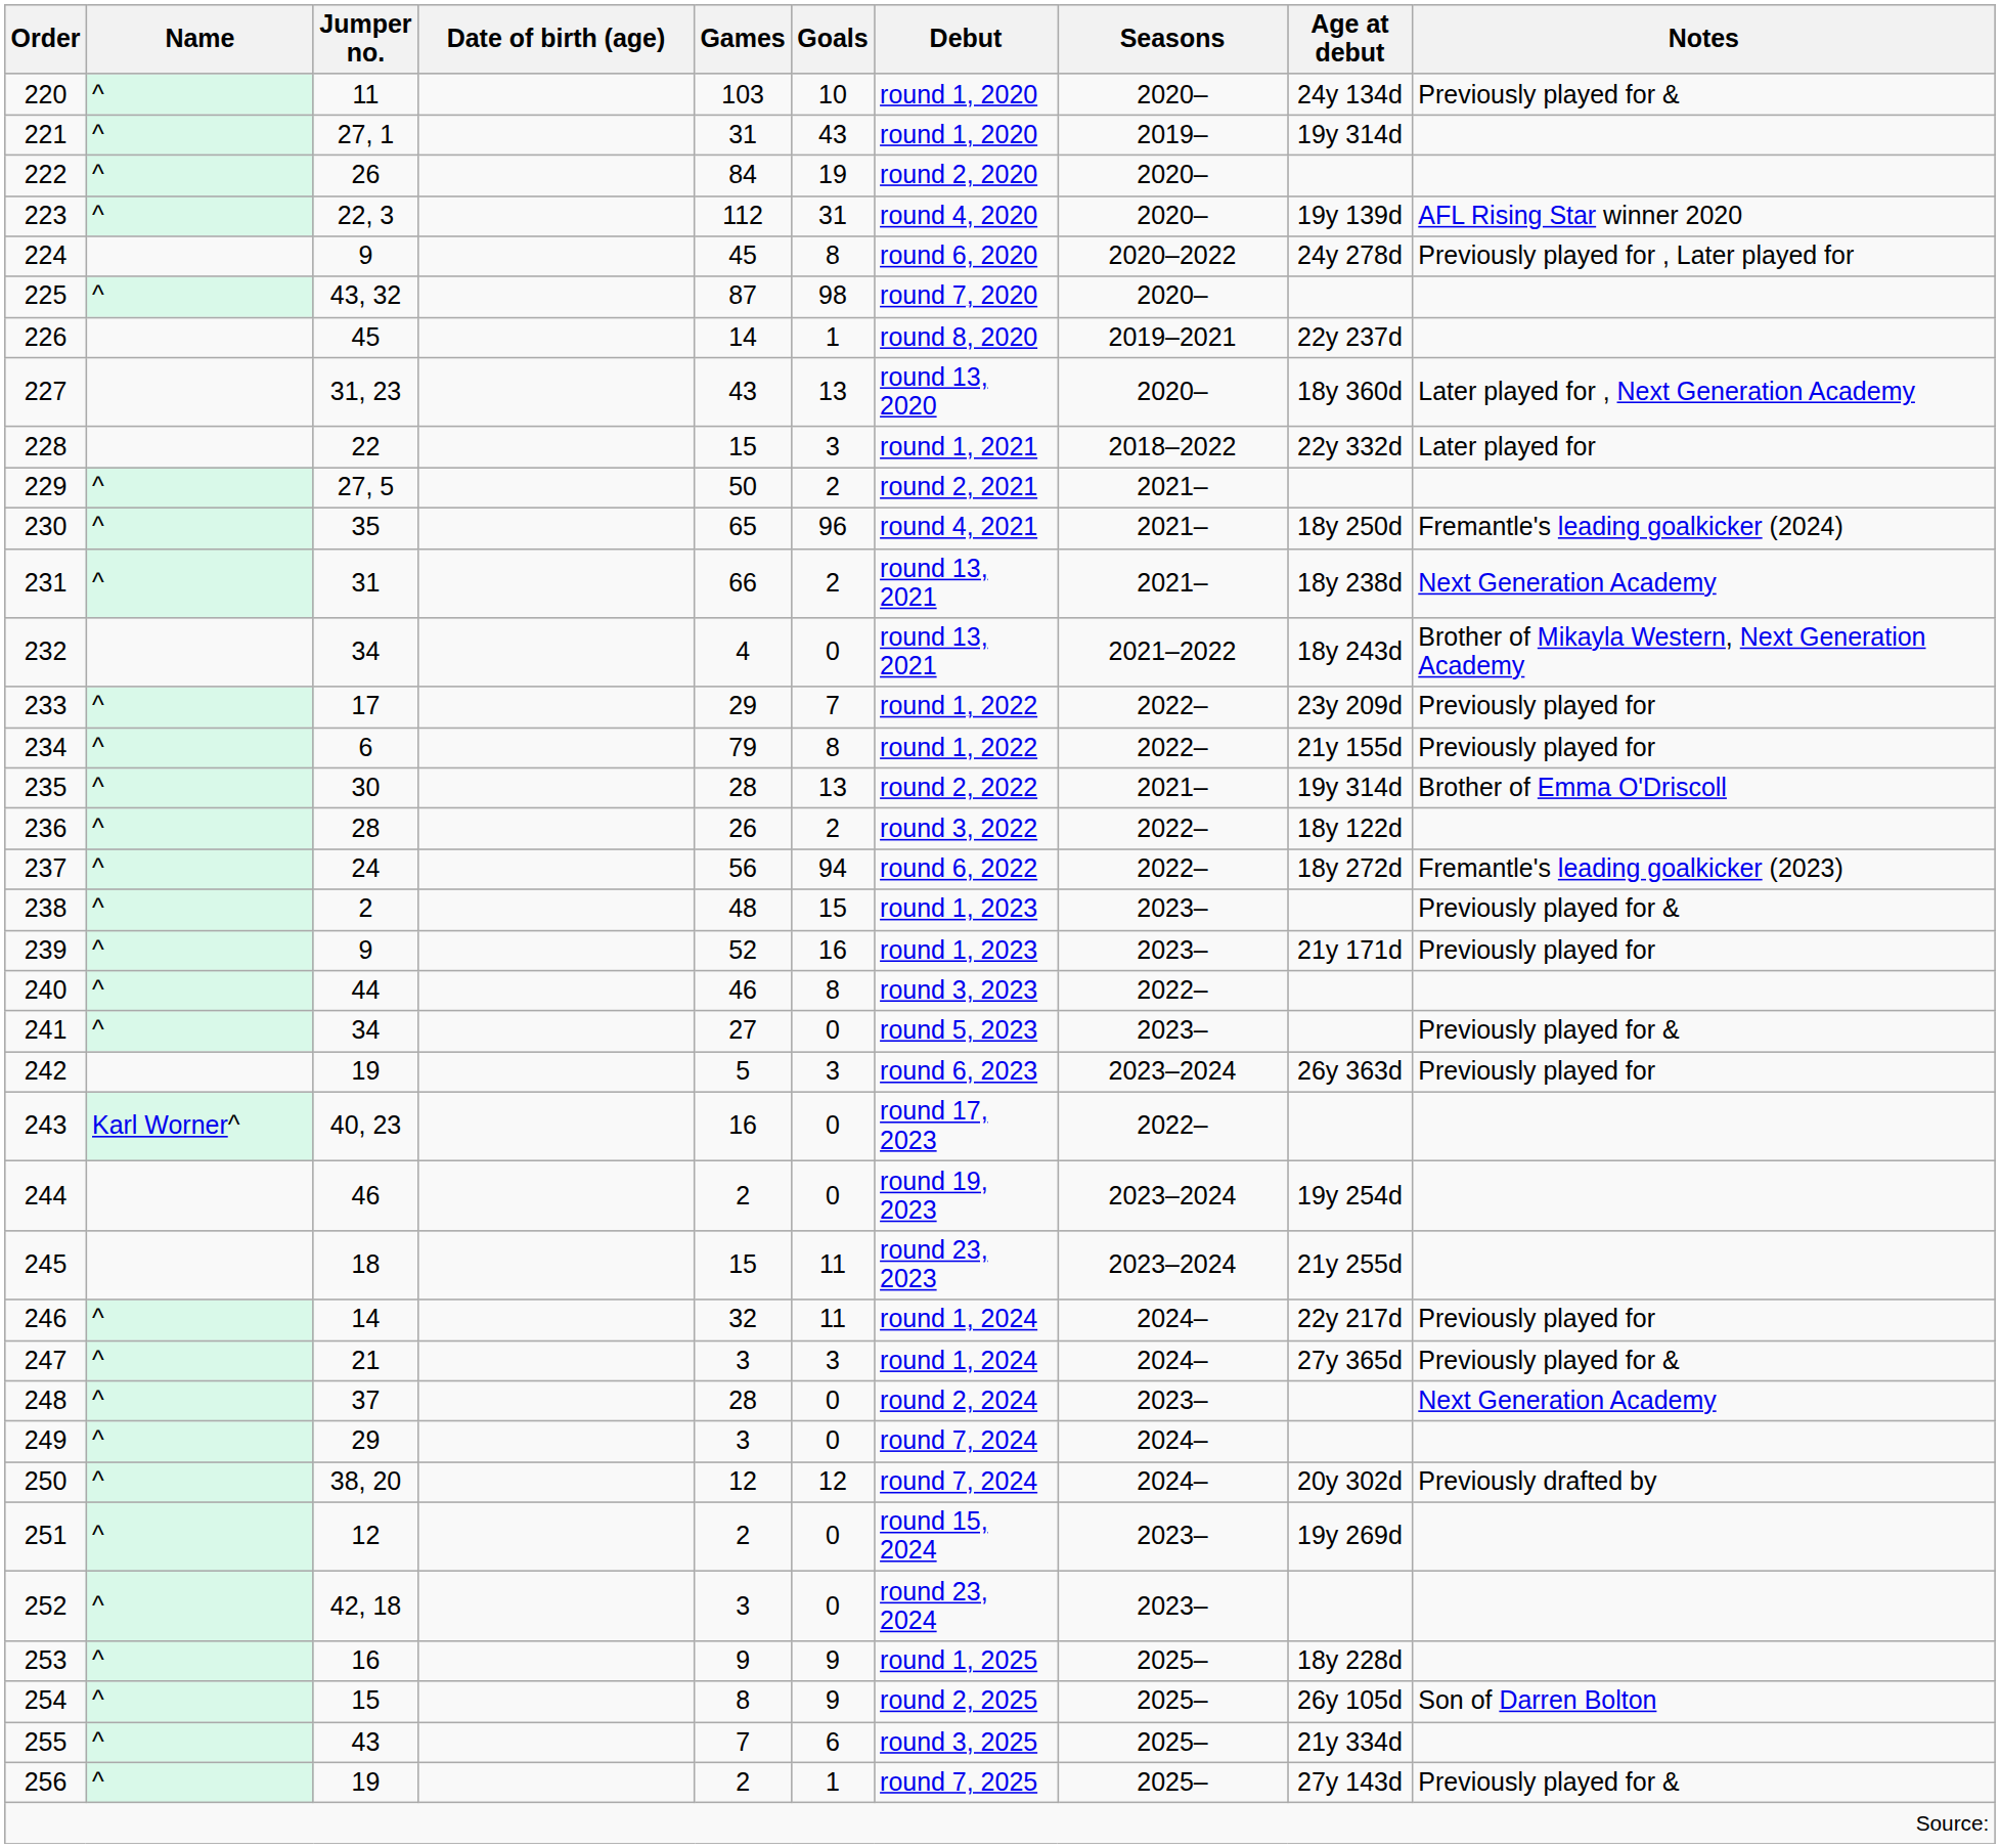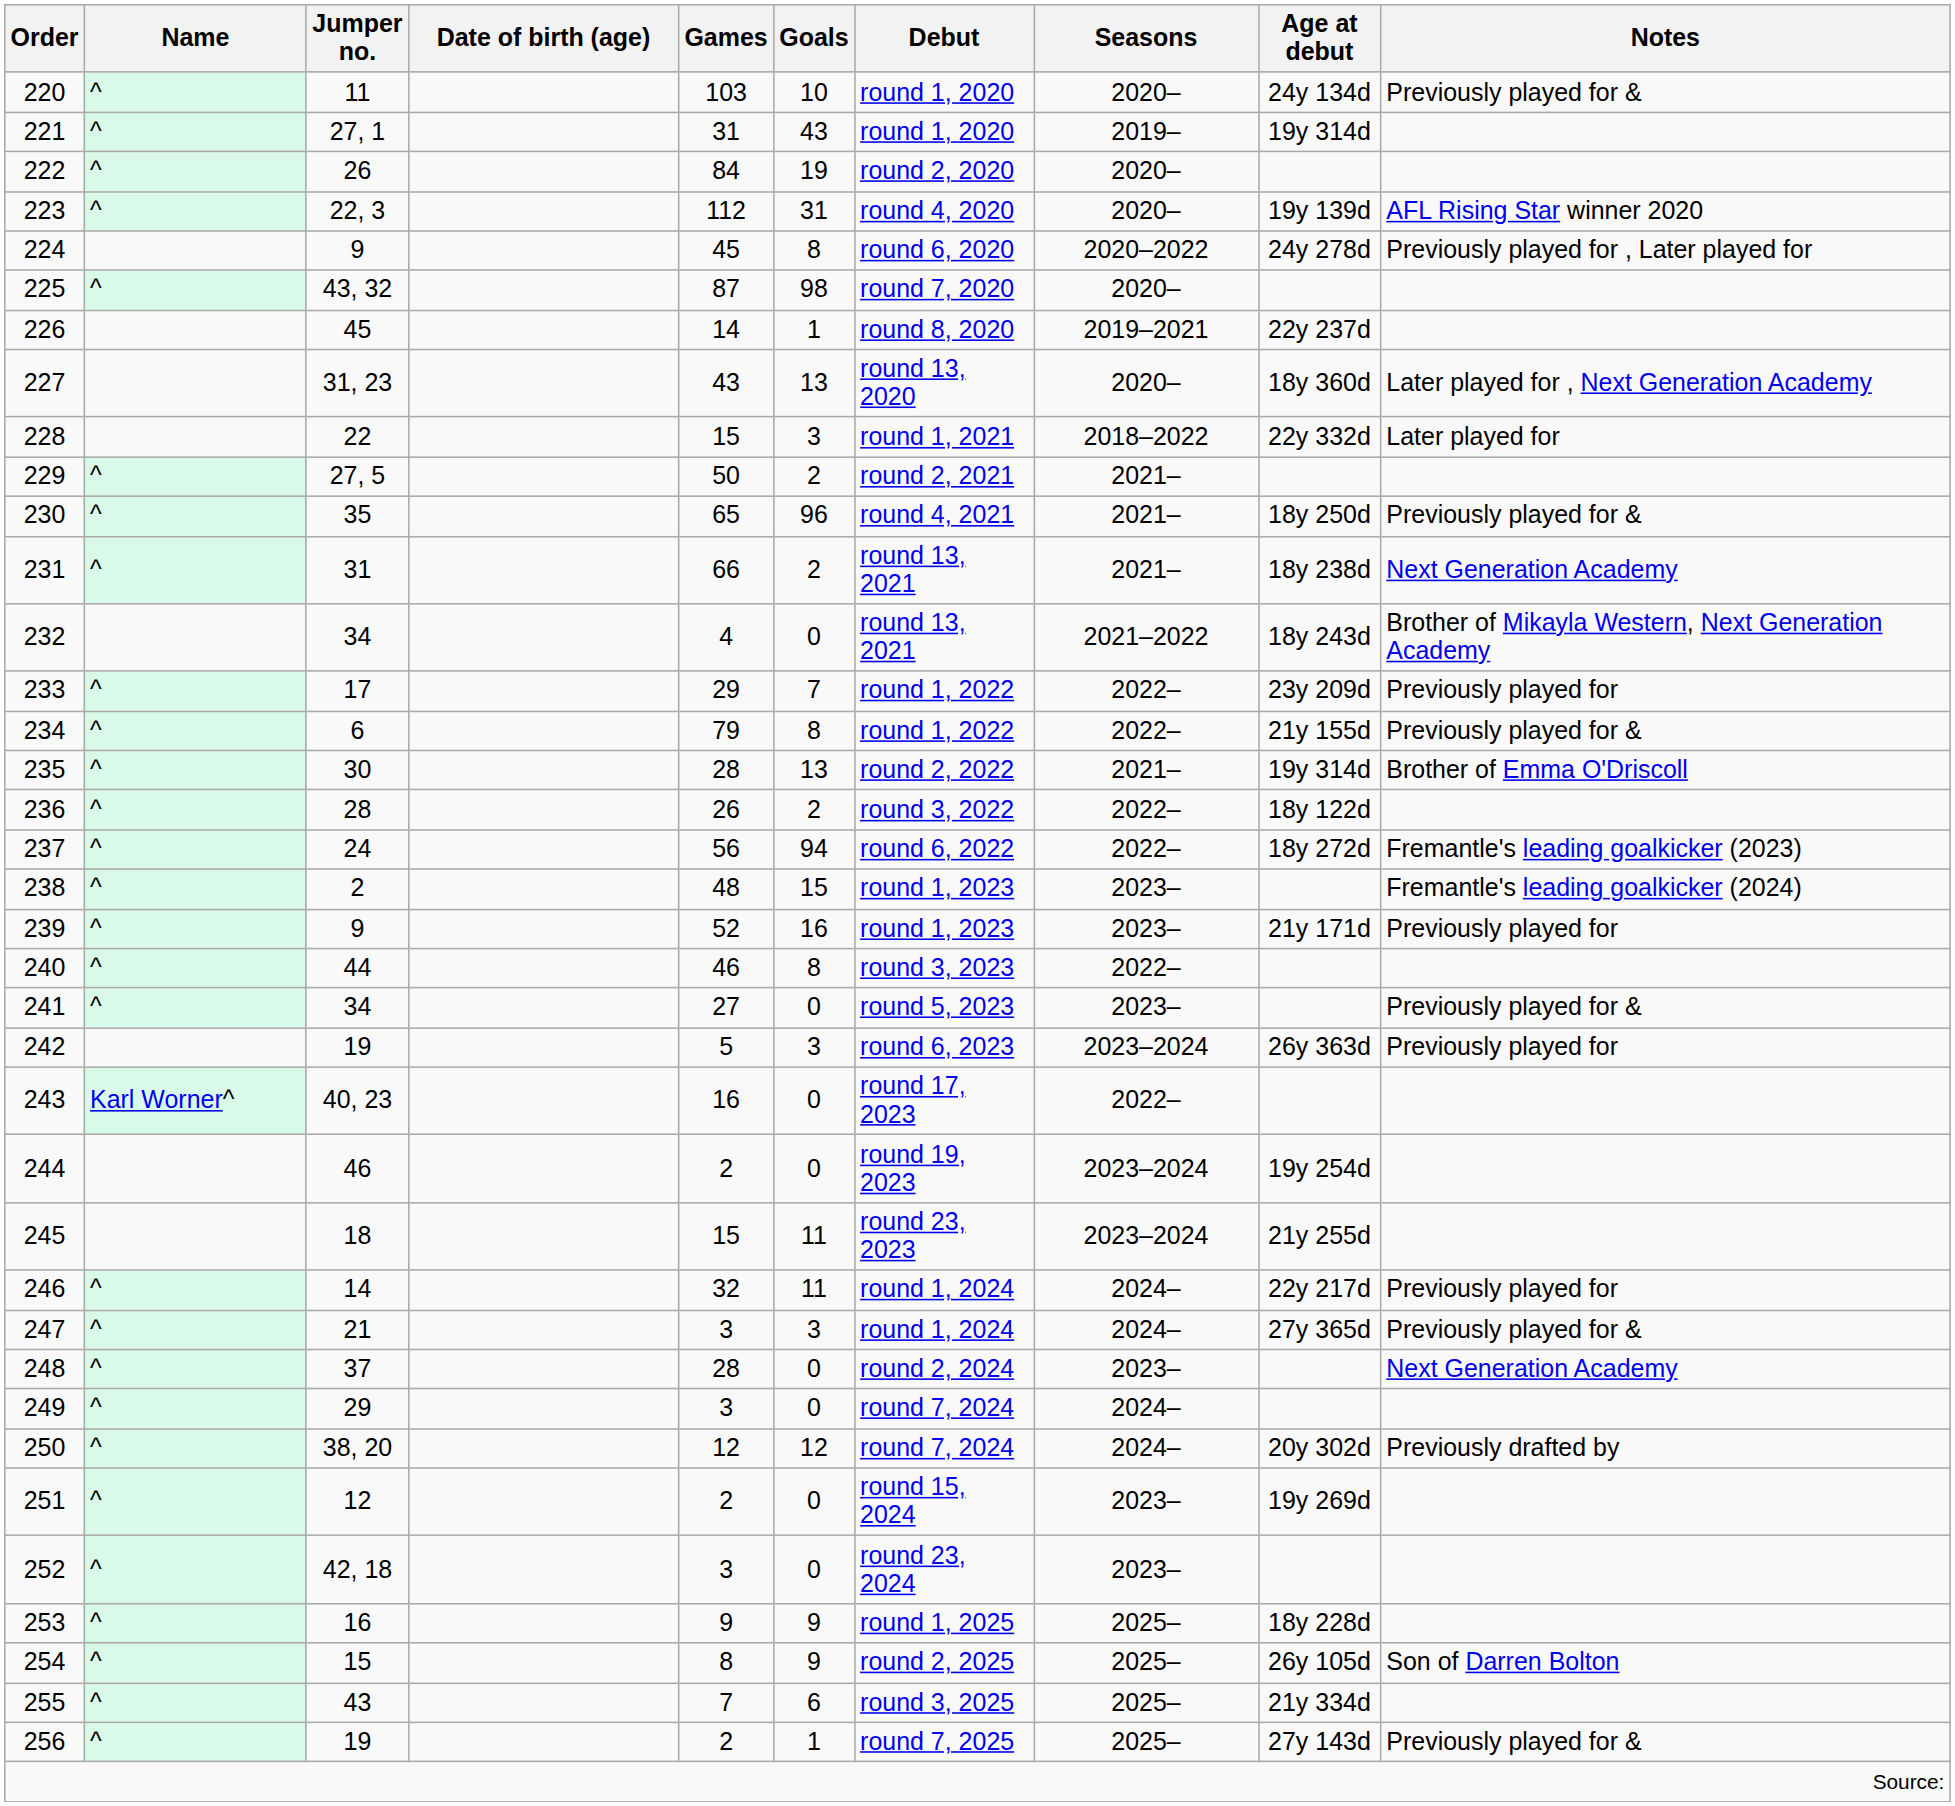230 | Notes: Fremantle's leading goalkicker (2024) -> Previously played for &
234 | Notes: Previously played for -> Previously played for &
238 | Notes: Previously played for & -> Fremantle's leading goalkicker (2024)
